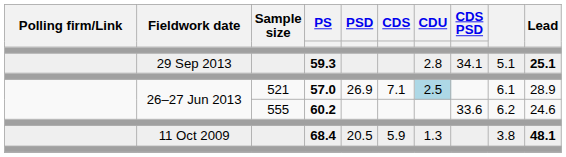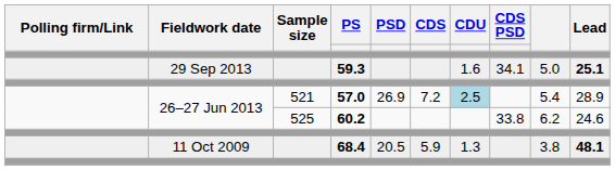59.3 | CDU: 2.8 -> 1.6
59.3 | column 9: 5.1 -> 5.0
57.0 | CDS: 7.1 -> 7.2
57.0 | column 9: 6.1 -> 5.4
60.2 | Sample size: 555 -> 525
60.2 | CDS PSD: 33.6 -> 33.8
